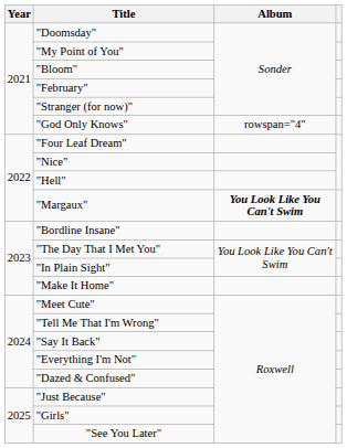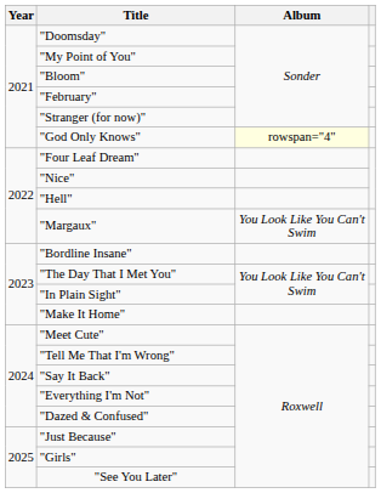"God Only Knows" | Album: no background -> lightyellow background
"Margaux" | Album: bold -> normal
